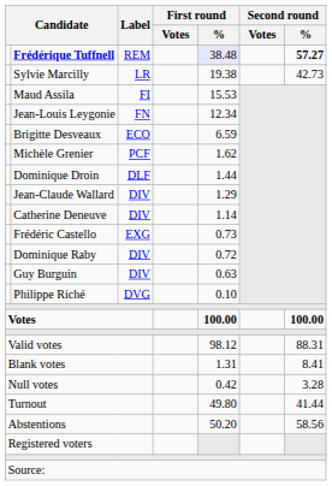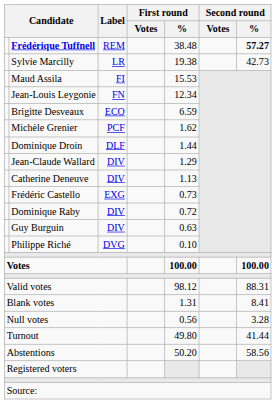Frédérique Tuffnell | First round / %: lavender background -> no background
Catherine Deneuve | First round / %: 1.14 -> 1.13
Null votes | First round / %: 0.42 -> 0.56
